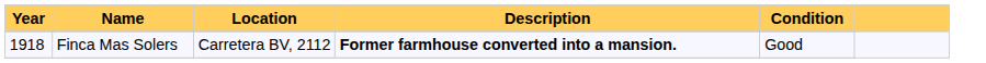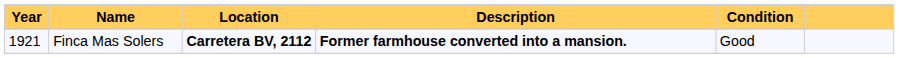Finca Mas Solers | Year: 1918 -> 1921
Finca Mas Solers | Location: normal -> bold
